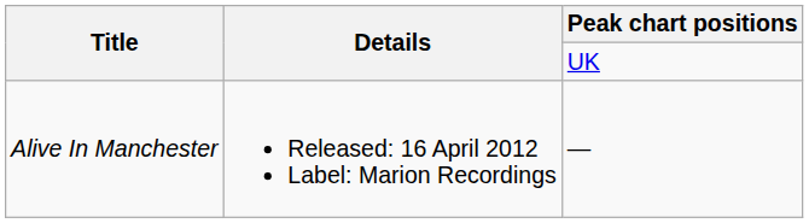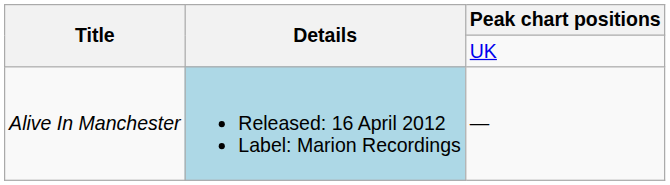Alive In Manchester | Details: no background -> lightblue background
